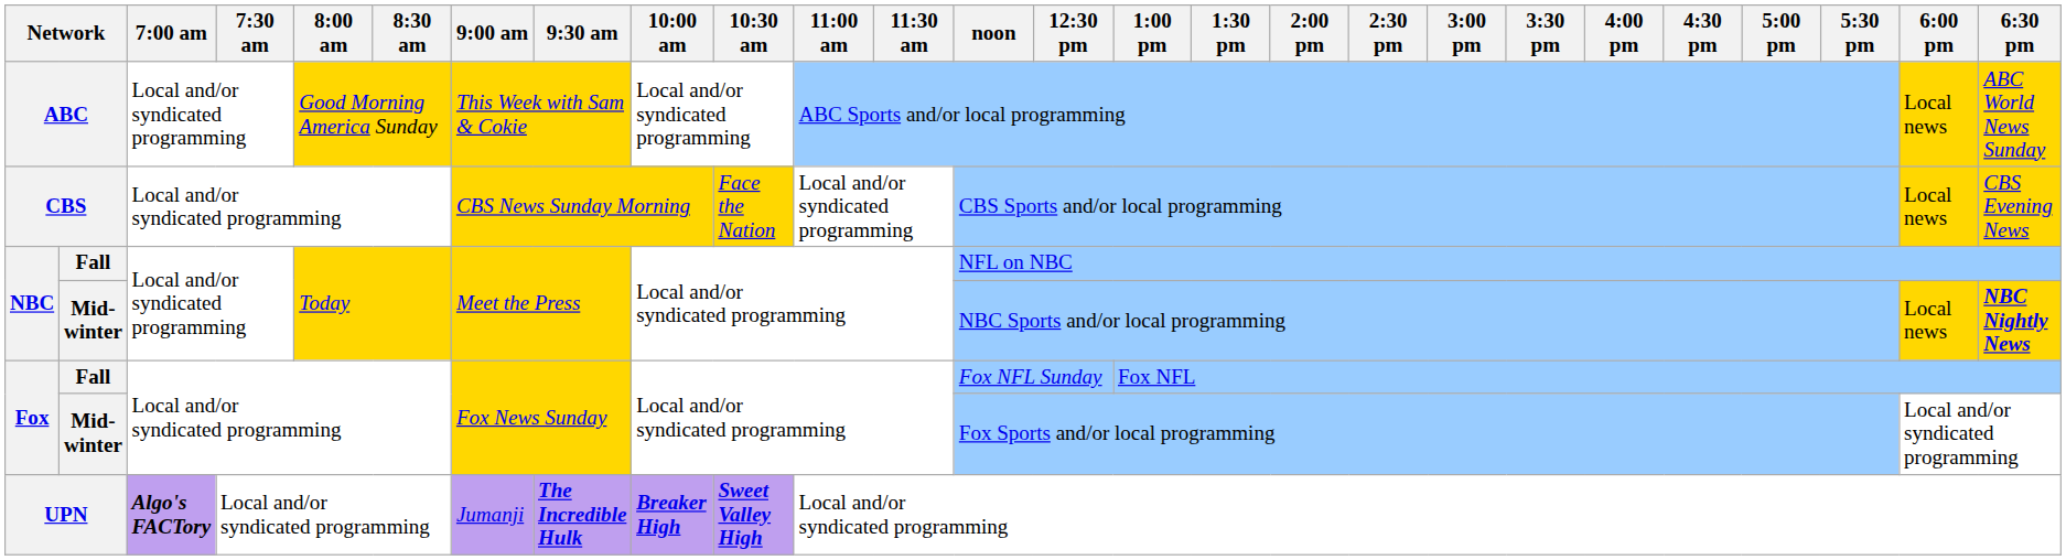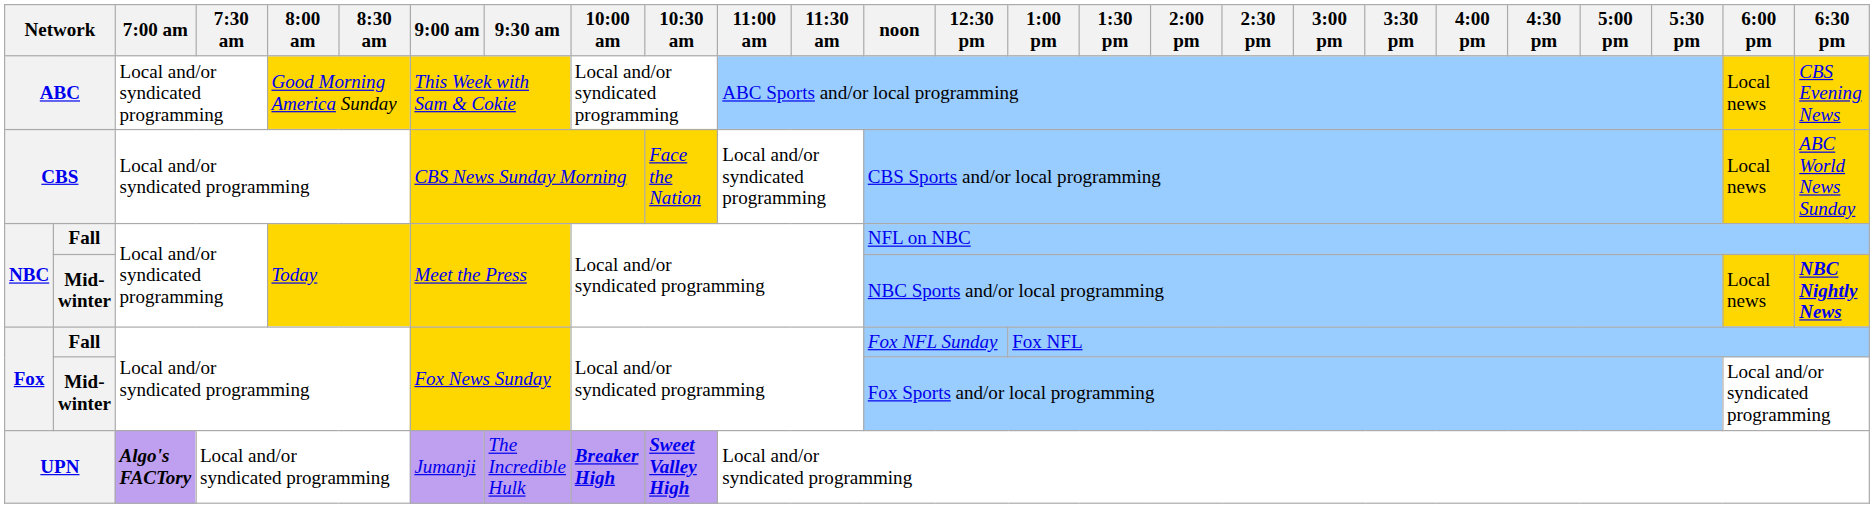ABC | 6:30 pm: ABC World News Sunday -> CBS Evening News
CBS | 6:30 pm: CBS Evening News -> ABC World News Sunday
UPN | 9:30 am: bold -> normal
